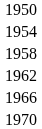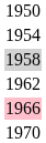1958 | column 1: no background -> lightgrey background
1966 | column 1: no background -> pink background
